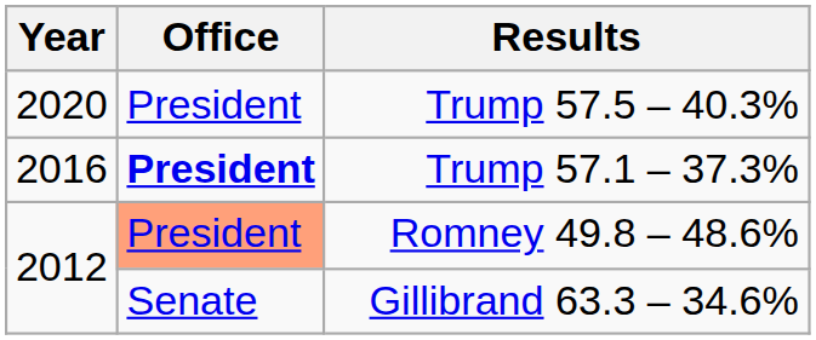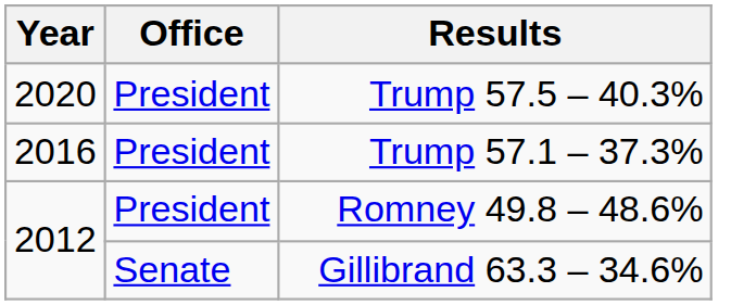Trump 57.1 – 37.3% | Office: bold -> normal
Romney 49.8 – 48.6% | Office: lightsalmon background -> no background
